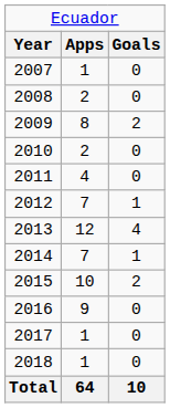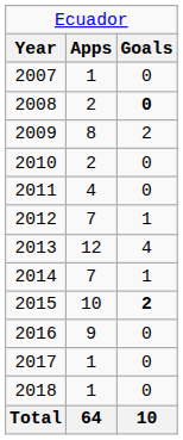2008 | column 3: normal -> bold
2015 | column 3: normal -> bold
